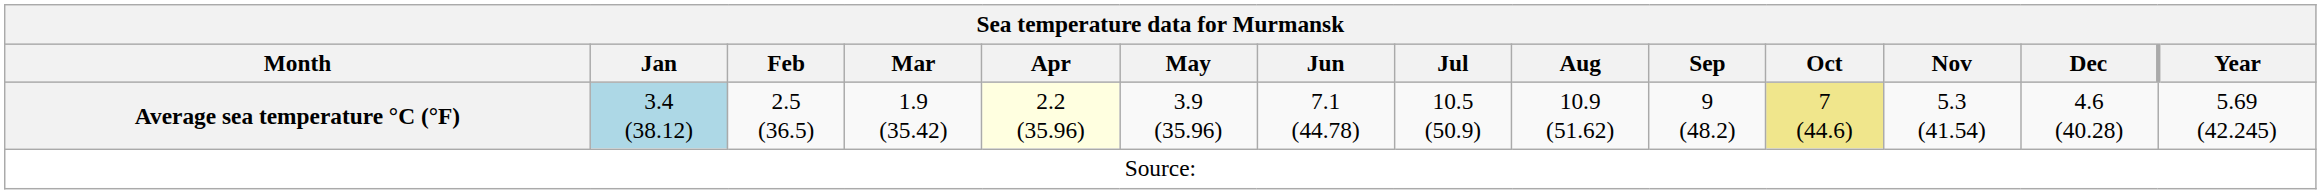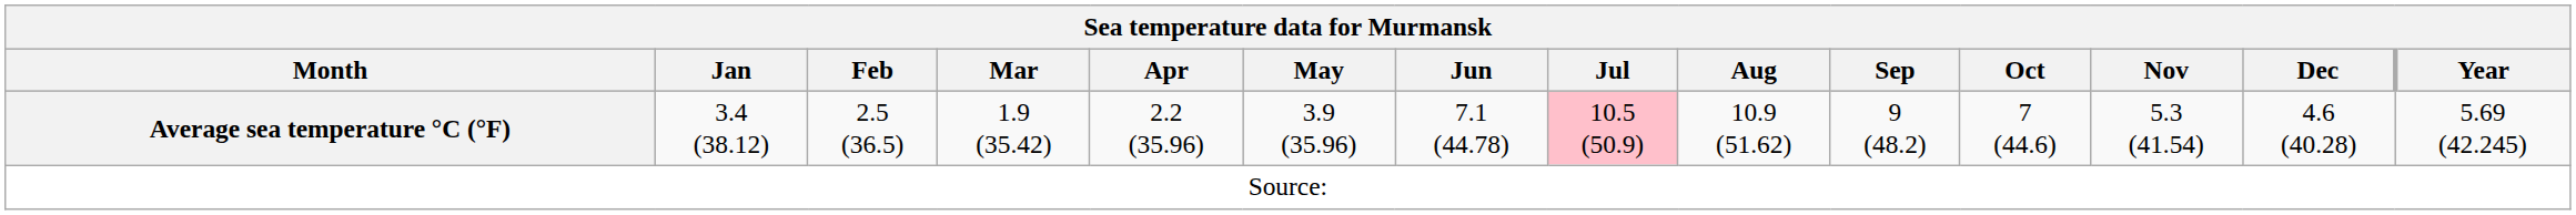row 3 | Jan: lightblue background -> no background
row 3 | Apr: lightyellow background -> no background
row 3 | Jul: no background -> pink background
row 3 | Oct: khaki background -> no background
